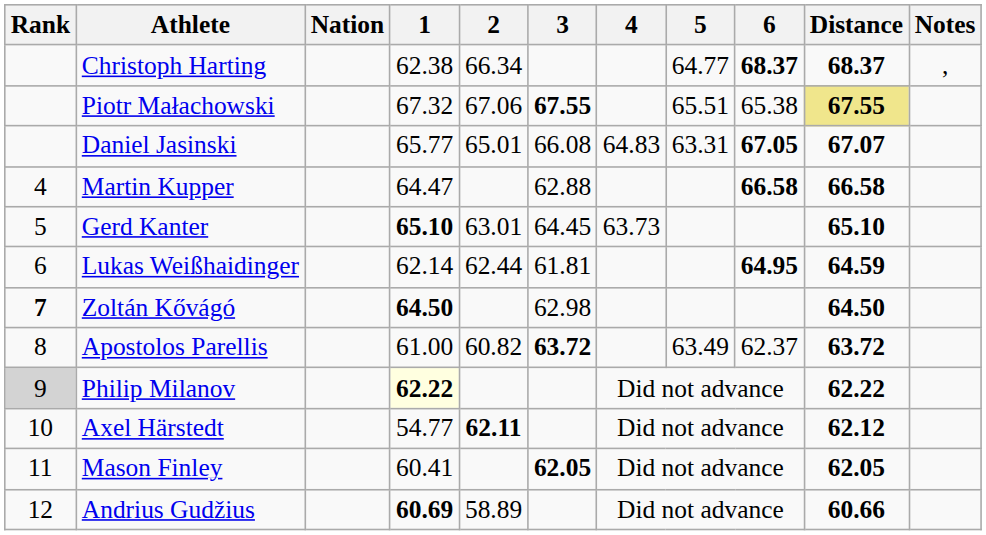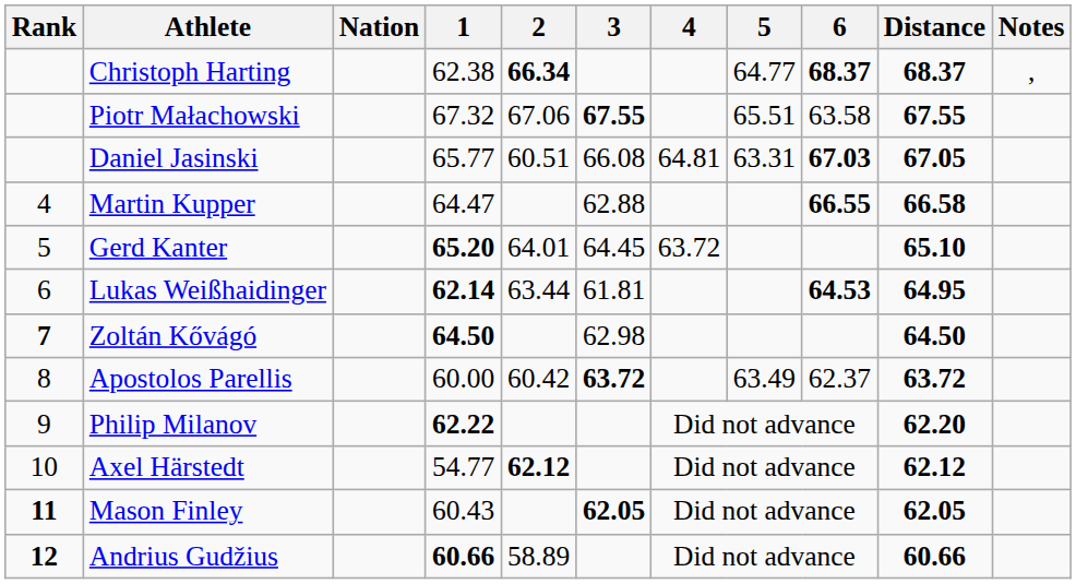Christoph Harting | 2: normal -> bold
Piotr Małachowski | 6: 65.38 -> 63.58
Piotr Małachowski | Distance: khaki background -> no background
Daniel Jasinski | 2: 65.01 -> 60.51
Daniel Jasinski | 4: 64.83 -> 64.81
Daniel Jasinski | 6: 67.05 -> 67.03
Daniel Jasinski | Distance: 67.07 -> 67.05
Martin Kupper | 6: 66.58 -> 66.55
Gerd Kanter | 1: 65.10 -> 65.20
Gerd Kanter | 2: 63.01 -> 64.01
Gerd Kanter | 4: 63.73 -> 63.72
Lukas Weißhaidinger | 1: normal -> bold
Lukas Weißhaidinger | 2: 62.44 -> 63.44
Lukas Weißhaidinger | 6: 64.95 -> 64.53
Lukas Weißhaidinger | Distance: 64.59 -> 64.95
Apostolos Parellis | 1: 61.00 -> 60.00
Apostolos Parellis | 2: 60.82 -> 60.42
Philip Milanov | Rank: lightgrey background -> no background
Philip Milanov | 1: lightyellow background -> no background
Philip Milanov | Distance: 62.22 -> 62.20
Axel Härstedt | 2: 62.11 -> 62.12
Mason Finley | Rank: normal -> bold
Mason Finley | 1: 60.41 -> 60.43
Andrius Gudžius | Rank: normal -> bold
Andrius Gudžius | 1: 60.69 -> 60.66
